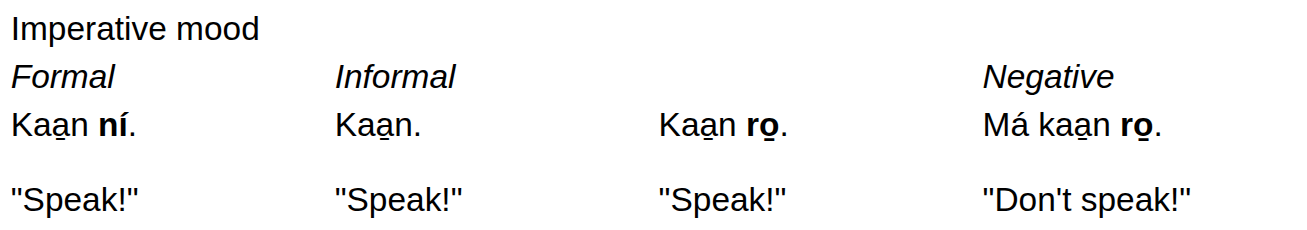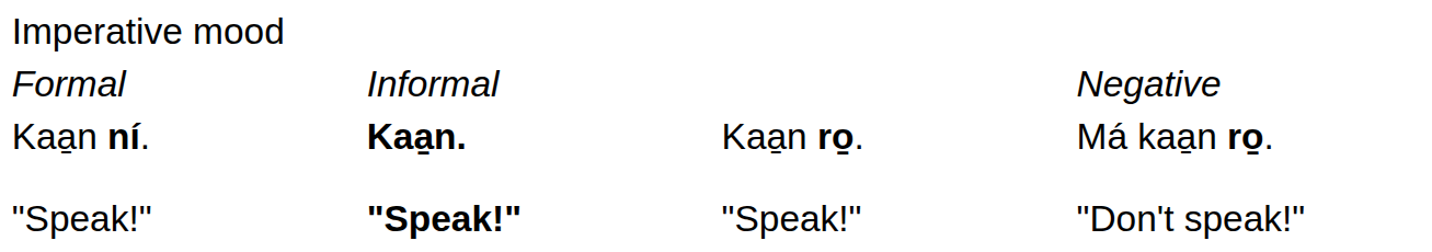Kaa̱n ní. "Speak!" | column 2: normal -> bold
